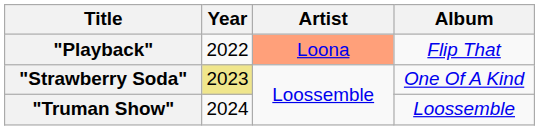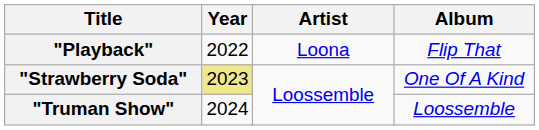"Playback" | Artist: lightsalmon background -> no background
